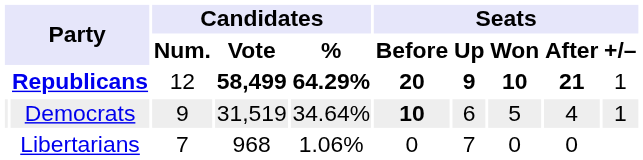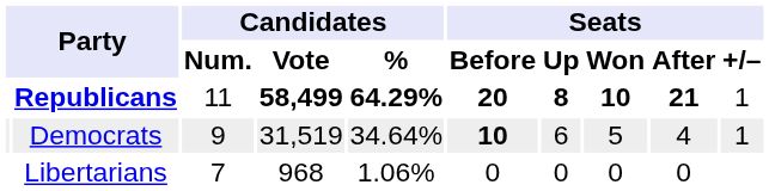Republicans | Candidates / Num.: 12 -> 11
Republicans | Seats / Up: 9 -> 8
Libertarians | Seats / Up: 7 -> 0
